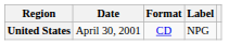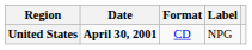United States | Date: normal -> bold
